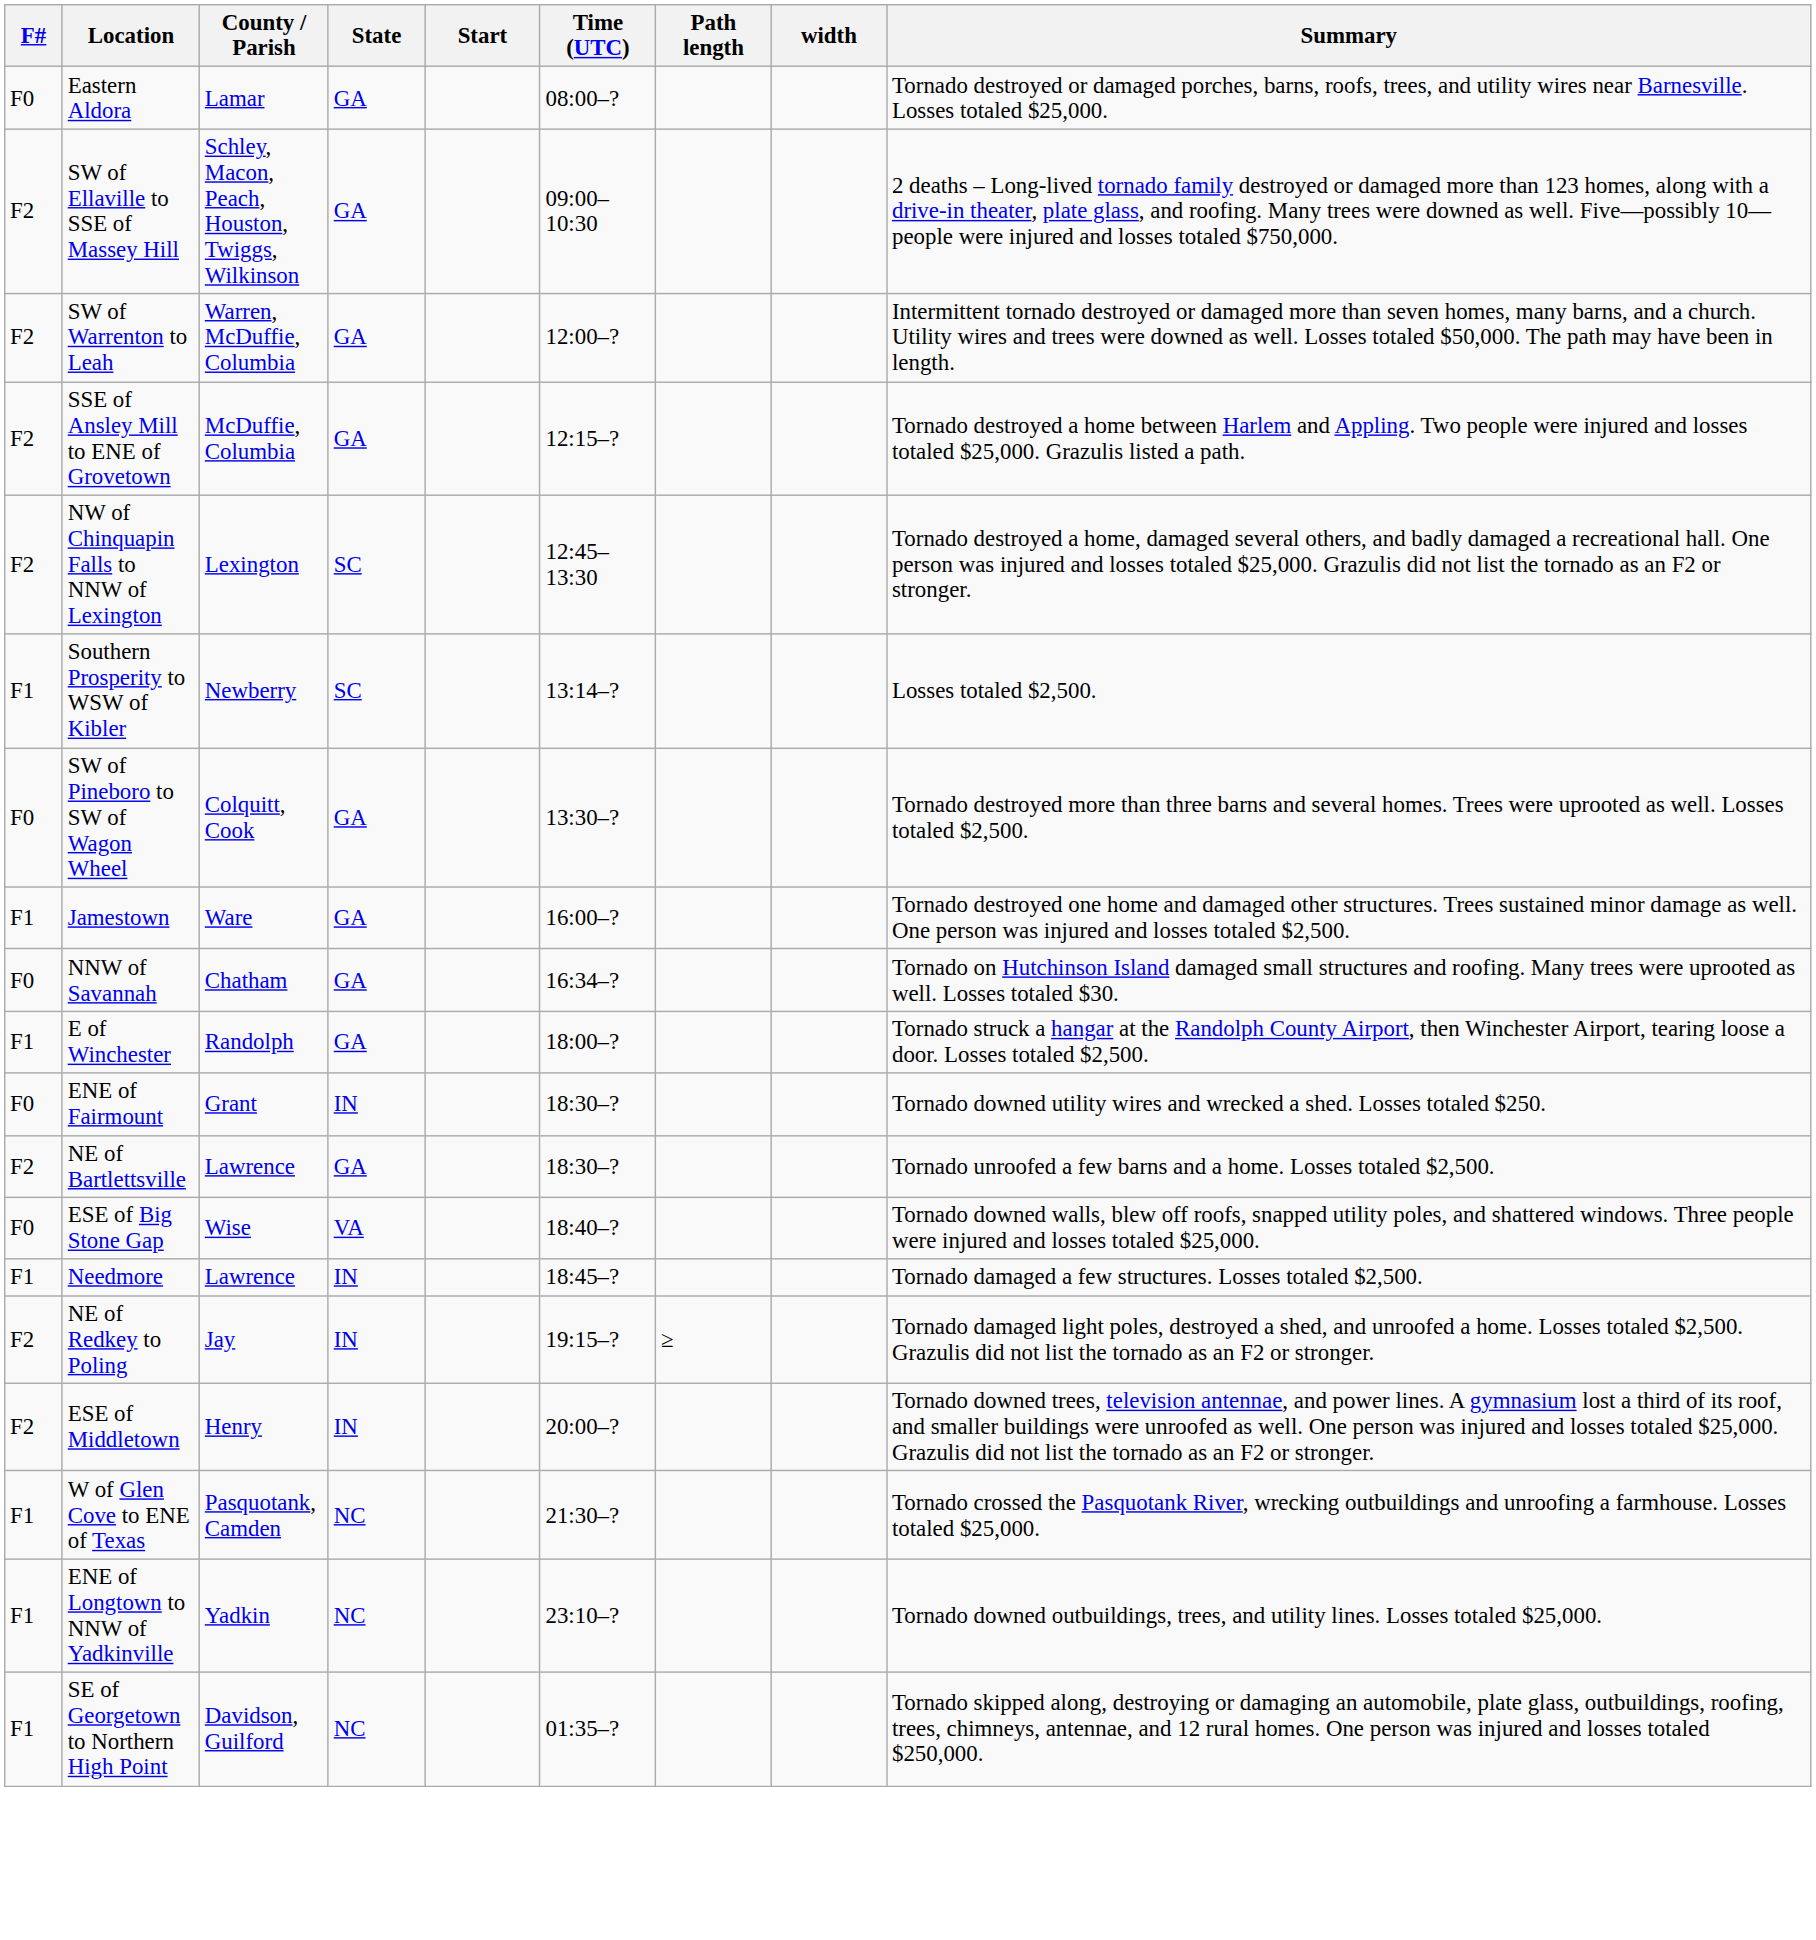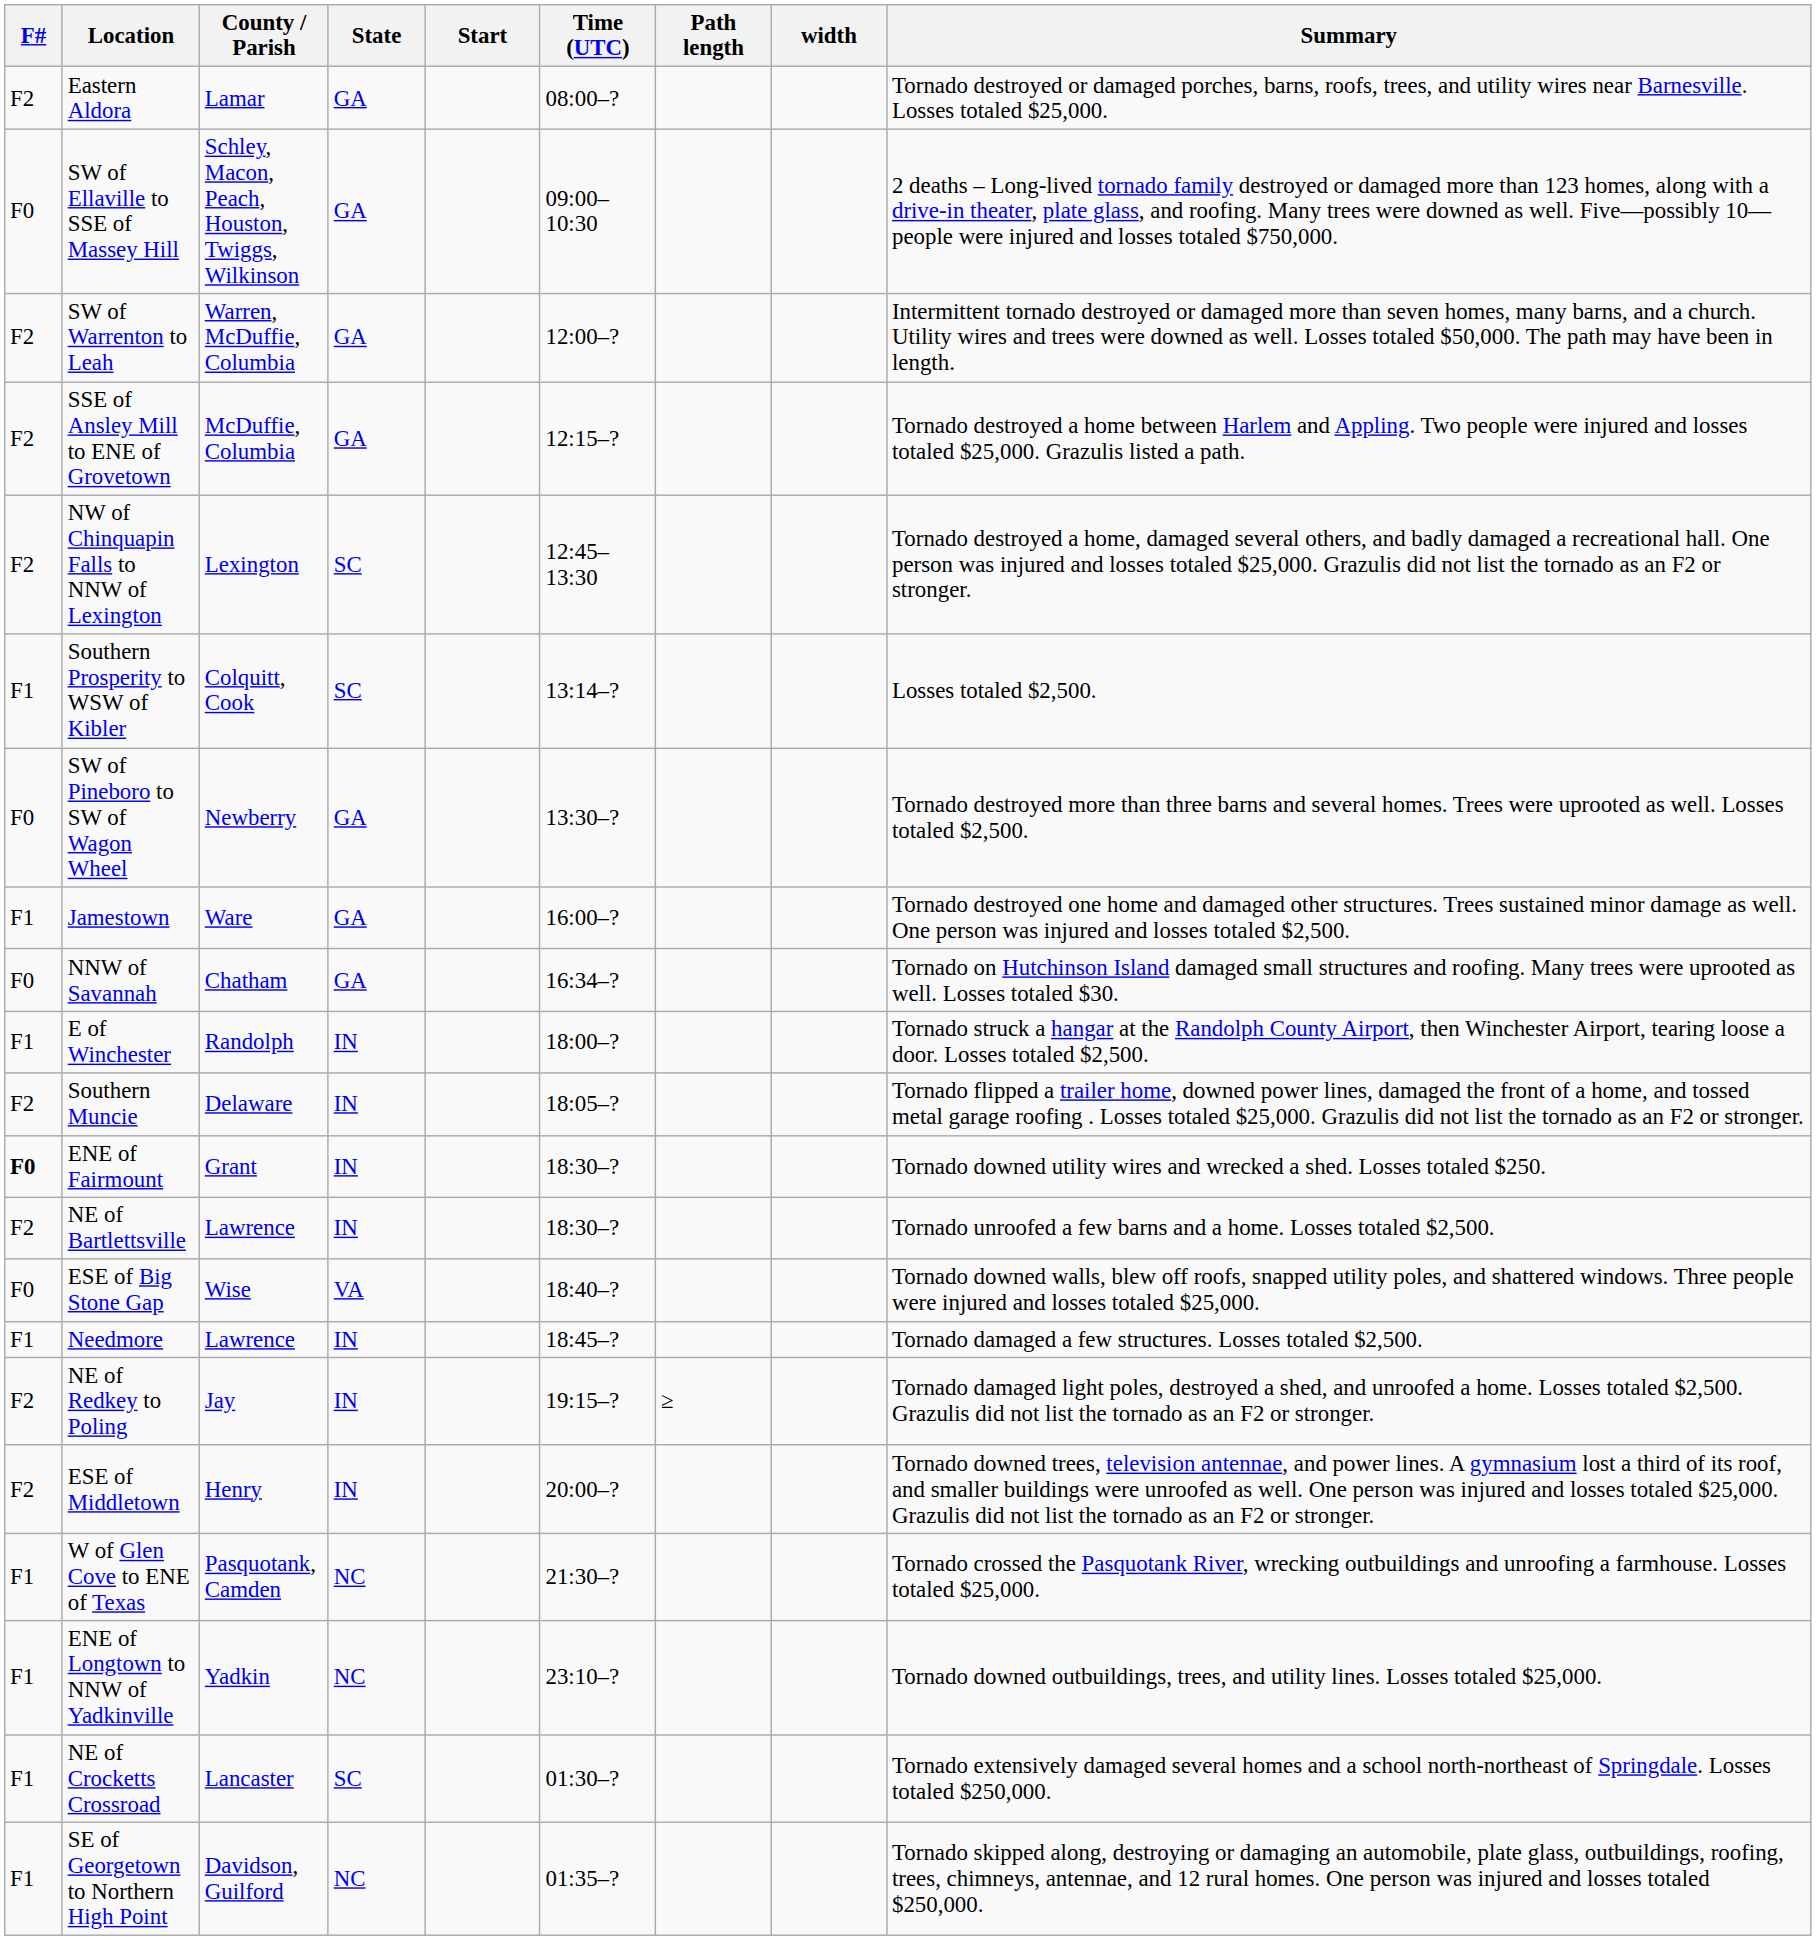Eastern Aldora | F#: F0 -> F2
SW of Ellaville to SSE of Massey Hill | F#: F2 -> F0
Southern Prosperity to WSW of Kibler | County / Parish: Newberry -> Colquitt, Cook
SW of Pineboro to SW of Wagon Wheel | County / Parish: Colquitt, Cook -> Newberry
E of Winchester | State: GA -> IN
+ row: F2 | Southern Muncie | Delaware | IN | 18:05–? | Tornado flipped a trailer home, downed power lines, damaged the front of a home, and tossed metal garage roofing . Losses totaled $25,000. Grazulis did not list the tornado as an F2 or stronger.
ENE of Fairmount | F#: normal -> bold
NE of Bartlettsville | State: GA -> IN
+ row: F1 | NE of Crocketts Crossroad | Lancaster | SC | 01:30–? | Tornado extensively damaged several homes and a school north-northeast of Springdale. Losses totaled $250,000.
